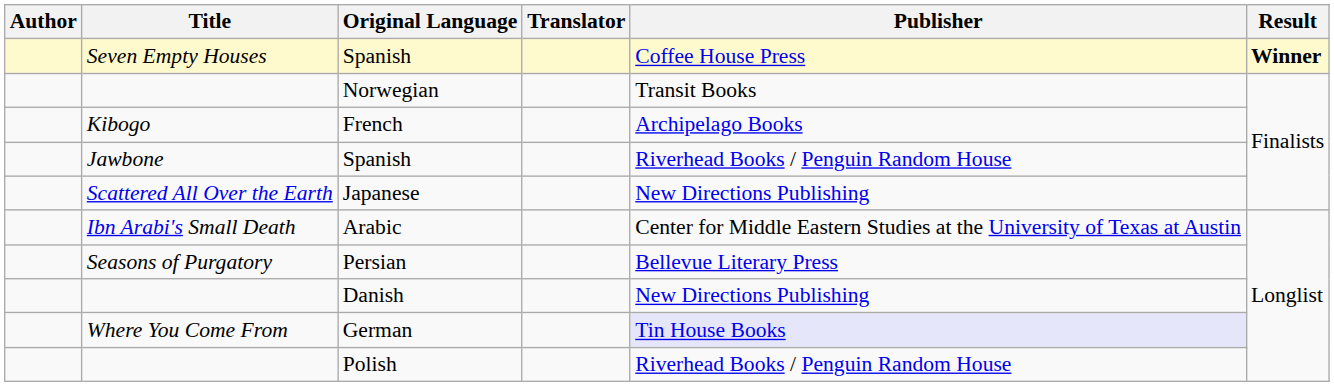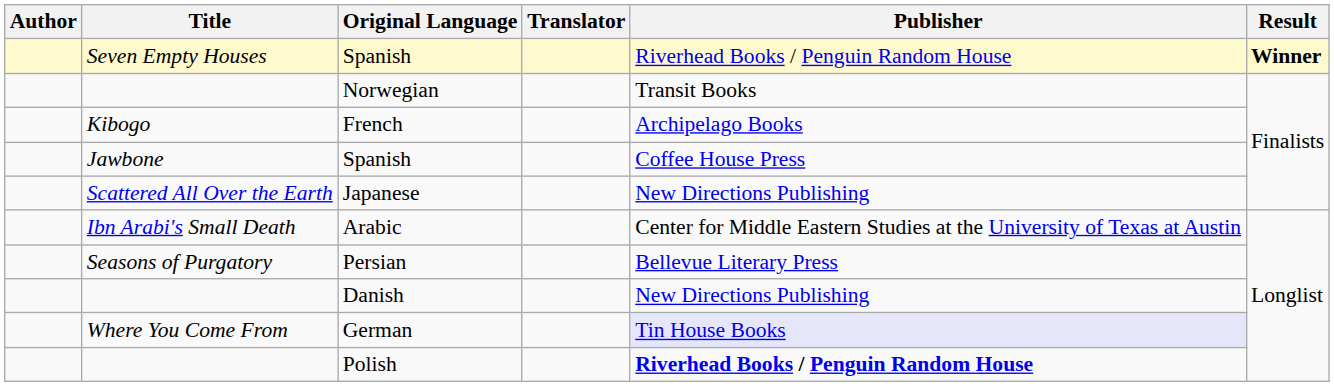Seven Empty Houses / Spanish | Publisher: Coffee House Press -> Riverhead Books / Penguin Random House
Jawbone / Spanish | Publisher: Riverhead Books / Penguin Random House -> Coffee House Press
Polish | Publisher: normal -> bold
